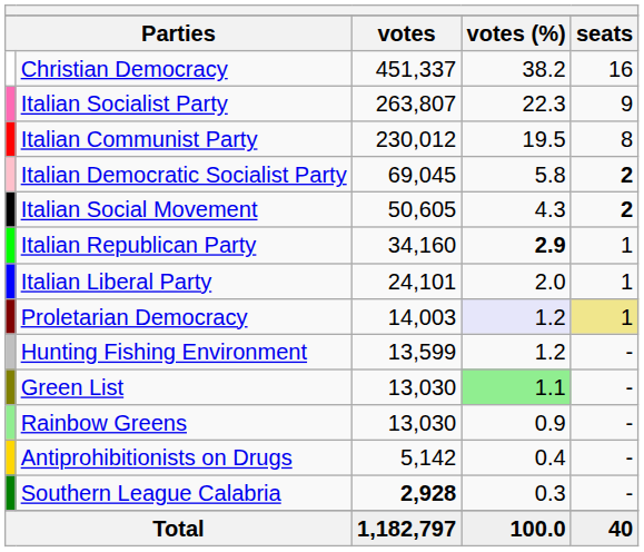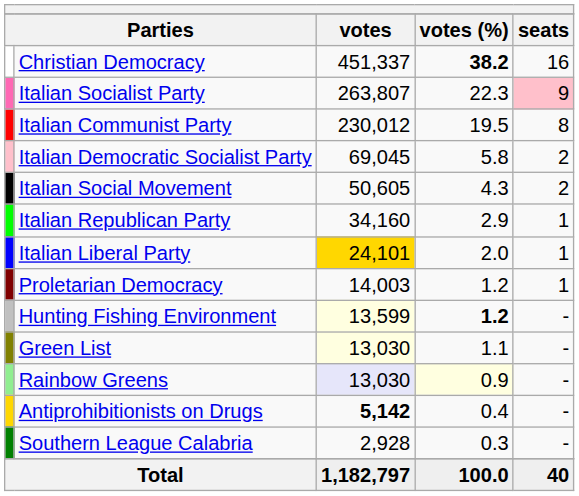Christian Democracy | votes (%): normal -> bold
Italian Socialist Party | seats: no background -> pink background
Italian Democratic Socialist Party | seats: bold -> normal
Italian Social Movement | seats: bold -> normal
Italian Republican Party | votes (%): bold -> normal
Italian Liberal Party | votes: no background -> gold background
Proletarian Democracy | votes (%): lavender background -> no background
Proletarian Democracy | seats: khaki background -> no background
Hunting Fishing Environment | votes: no background -> lightyellow background
Hunting Fishing Environment | votes (%): normal -> bold
Green List | votes: no background -> lightyellow background
Green List | votes (%): lightgreen background -> no background
Rainbow Greens | votes: no background -> lavender background
Rainbow Greens | votes (%): no background -> lightyellow background
Antiprohibitionists on Drugs | votes: normal -> bold
Southern League Calabria | votes: bold -> normal
